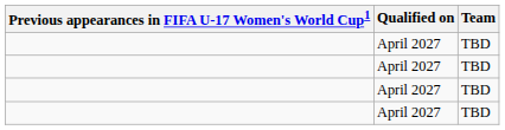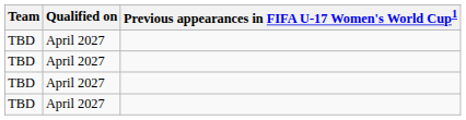columns swapped: Team <-> Previous appearances in FIFA U-17 Women's World Cup1
